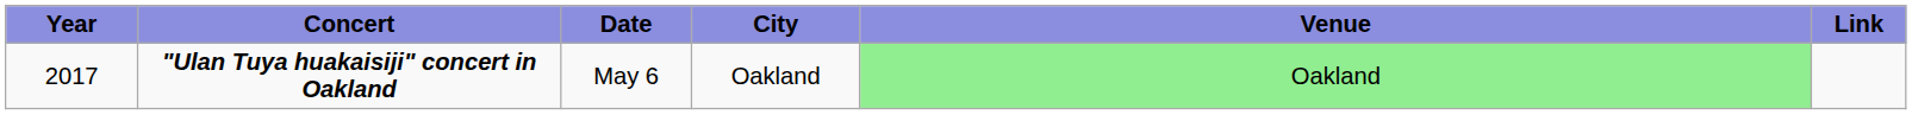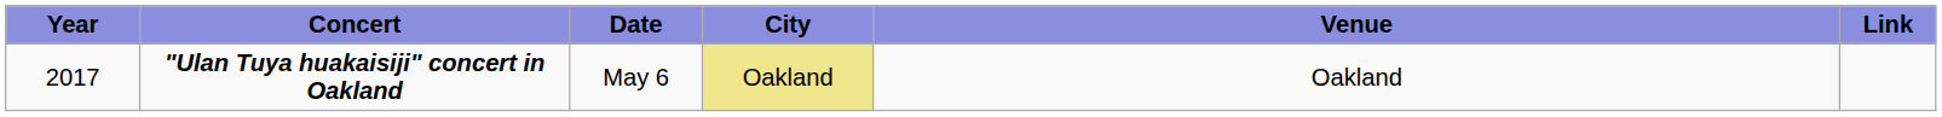"Ulan Tuya huakaisiji" concert in Oakland | City: no background -> khaki background
"Ulan Tuya huakaisiji" concert in Oakland | Venue: lightgreen background -> no background
